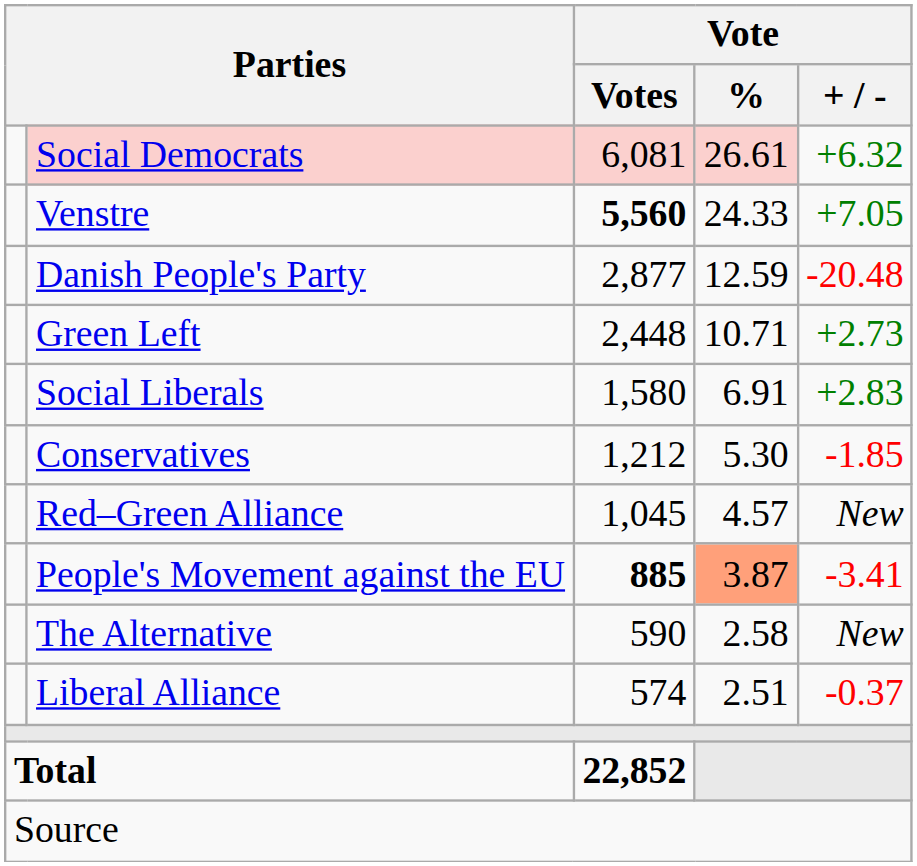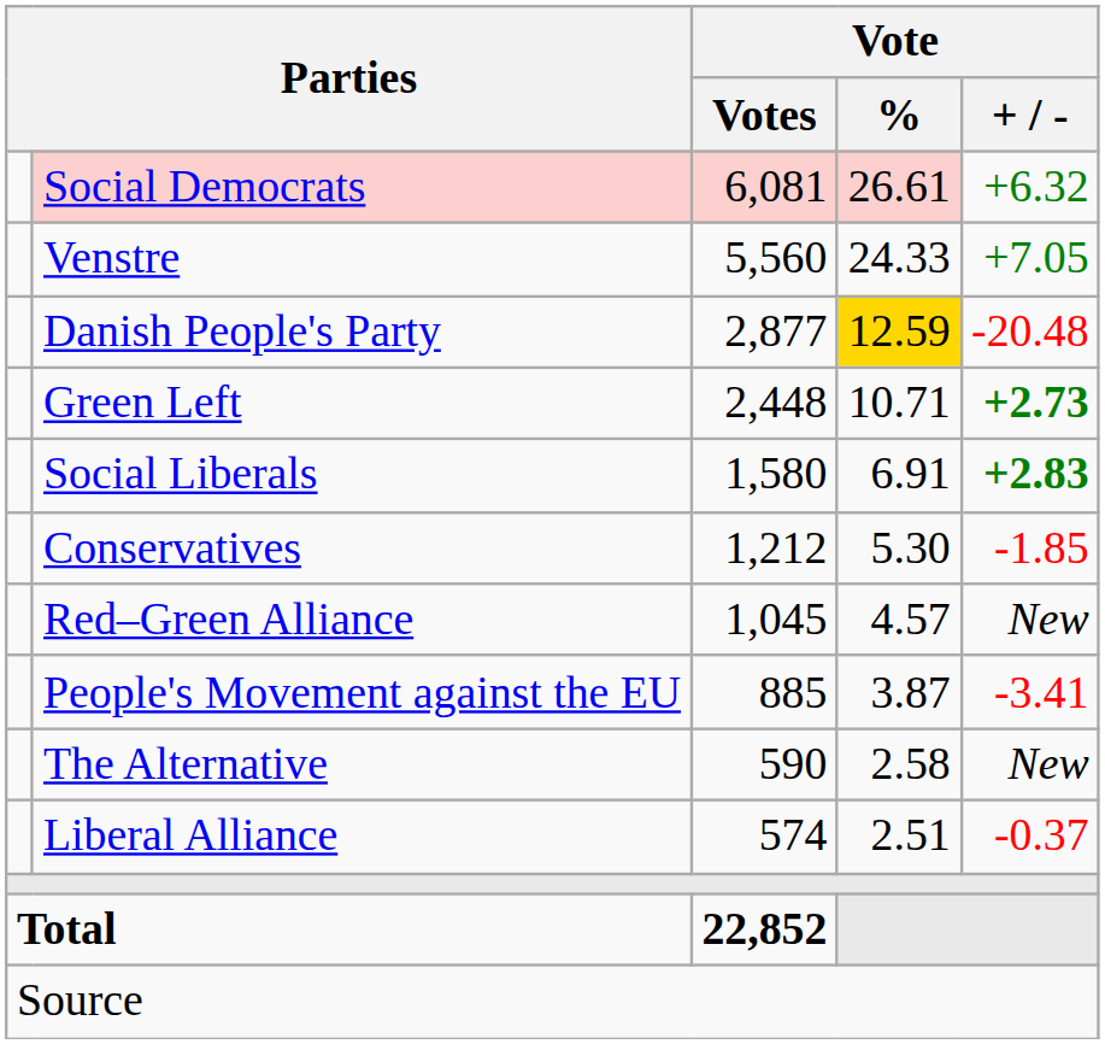Venstre | Vote / Votes: bold -> normal
Danish People's Party | Vote / %: no background -> gold background
Green Left | Vote / + / -: normal -> bold
Social Liberals | Vote / + / -: normal -> bold
People's Movement against the EU | Vote / Votes: bold -> normal
People's Movement against the EU | Vote / %: lightsalmon background -> no background
